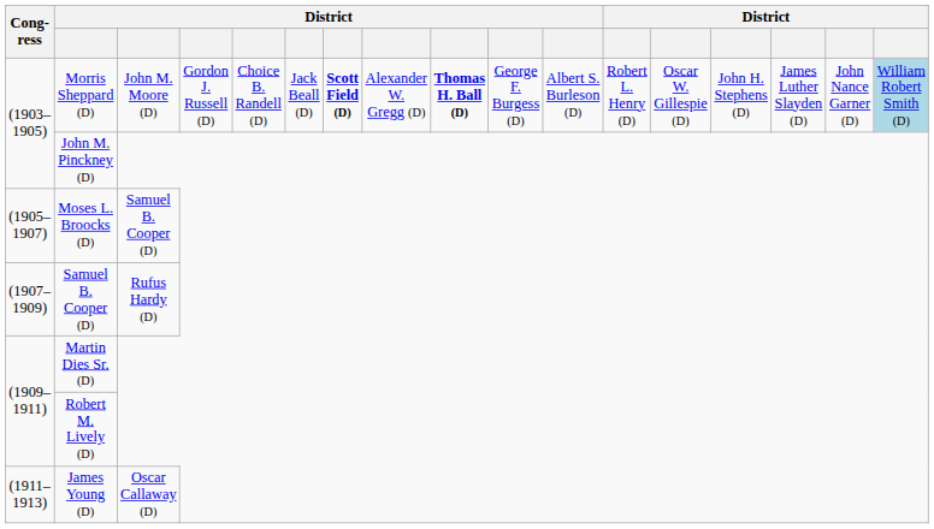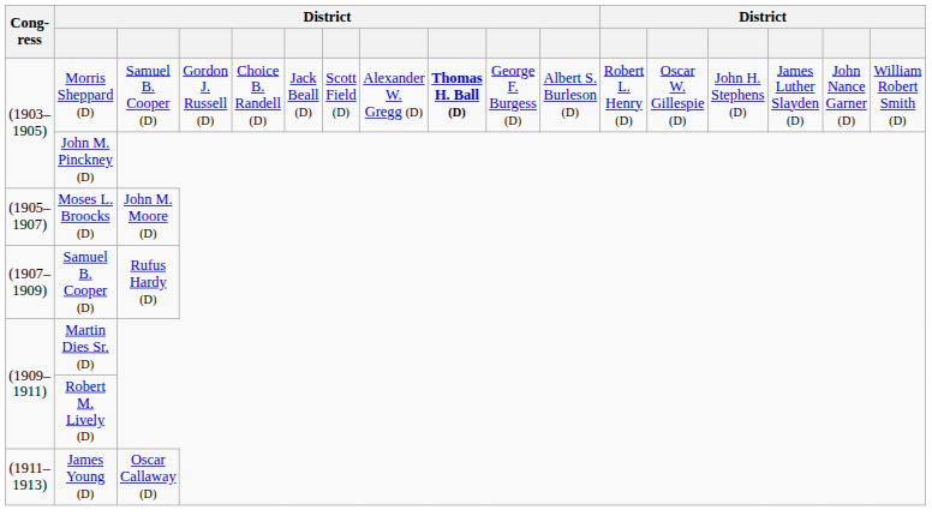Morris Sheppard (D) | column 3: John M. Moore (D) -> Samuel B. Cooper (D)
Morris Sheppard (D) | column 7: bold -> normal
Morris Sheppard (D) | column 17: lightblue background -> no background
Moses L. Broocks (D) | column 3: Samuel B. Cooper (D) -> John M. Moore (D)
